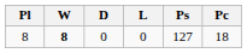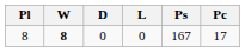row 2 | Ps: 127 -> 167
row 2 | Pc: 18 -> 17
